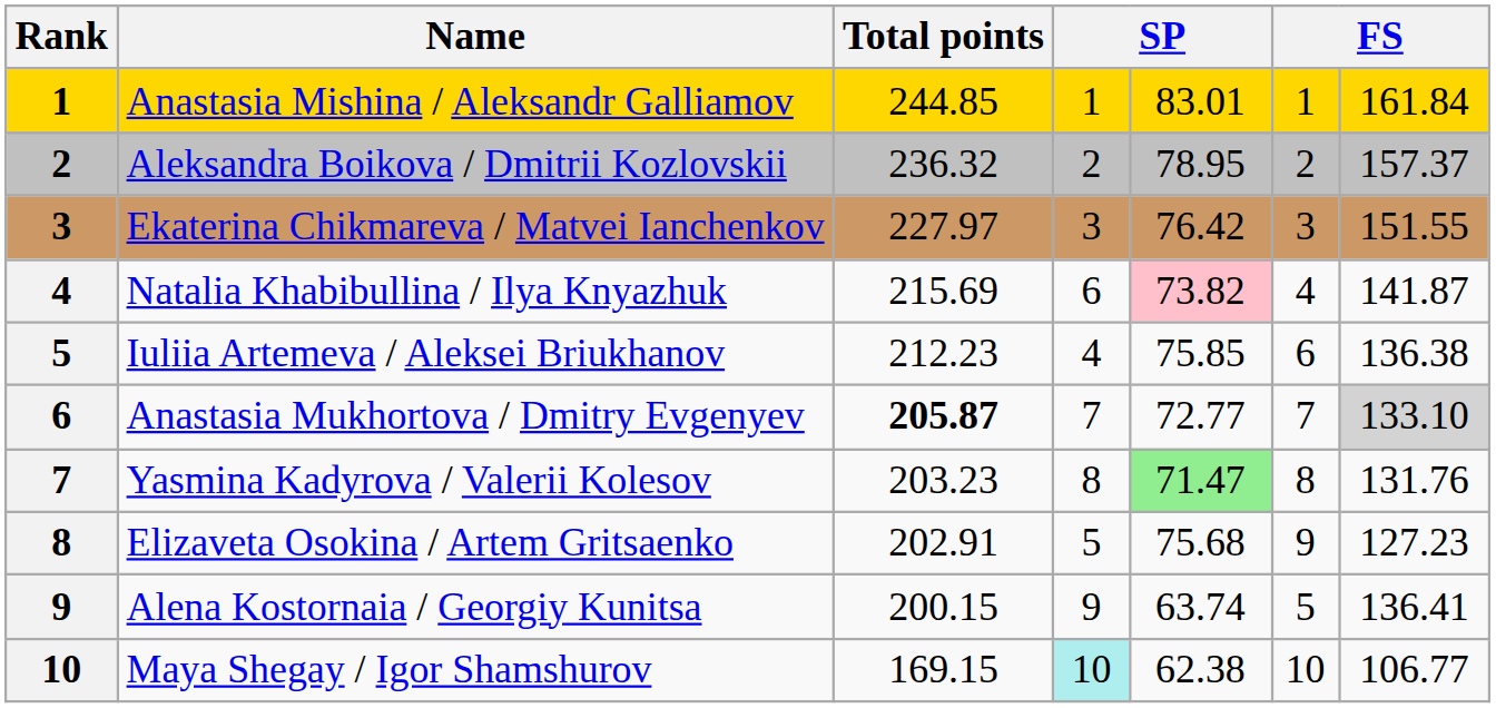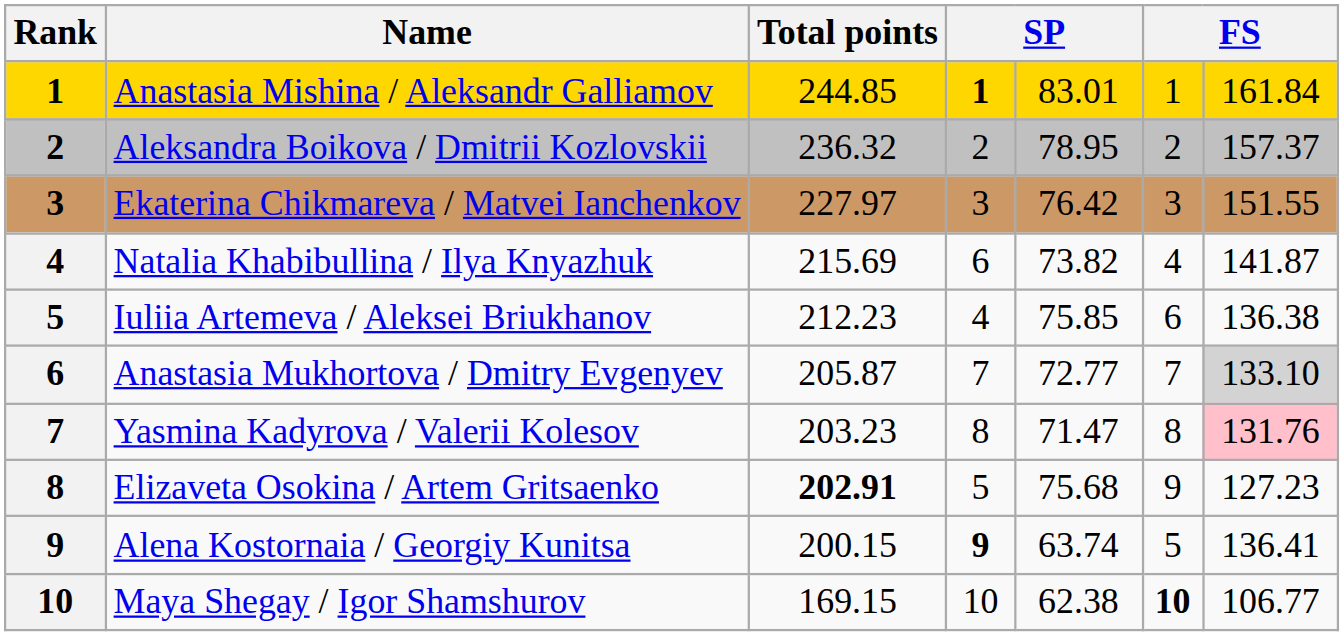Anastasia Mishina / Aleksandr Galliamov | column 4: normal -> bold
Natalia Khabibullina / Ilya Knyazhuk | column 5: pink background -> no background
Anastasia Mukhortova / Dmitry Evgenyev | Total points: bold -> normal
Yasmina Kadyrova / Valerii Kolesov | column 5: lightgreen background -> no background
Yasmina Kadyrova / Valerii Kolesov | column 7: no background -> pink background
Elizaveta Osokina / Artem Gritsaenko | Total points: normal -> bold
Alena Kostornaia / Georgiy Kunitsa | column 4: normal -> bold
Maya Shegay / Igor Shamshurov | column 4: paleturquoise background -> no background
Maya Shegay / Igor Shamshurov | column 6: normal -> bold
